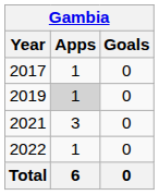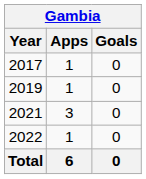2019 | Apps: lightgrey background -> no background
